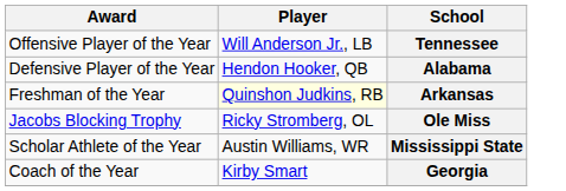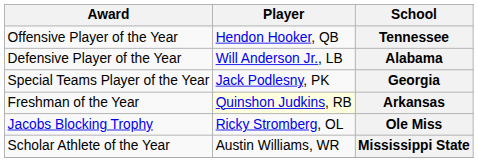Offensive Player of the Year | Player: Will Anderson Jr., LB -> Hendon Hooker, QB
Defensive Player of the Year | Player: Hendon Hooker, QB -> Will Anderson Jr., LB
+ row: Special Teams Player of the Year | Jack Podlesny, PK | Georgia
- row: Coach of the Year | Kirby Smart | Georgia
